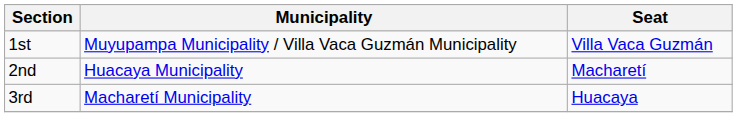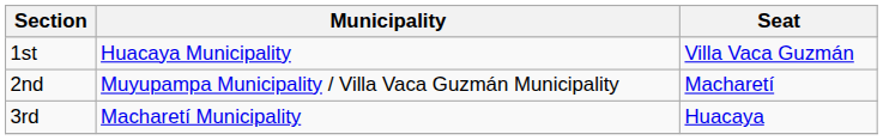1st | Municipality: Muyupampa Municipality / Villa Vaca Guzmán Municipality -> Huacaya Municipality
2nd | Municipality: Huacaya Municipality -> Muyupampa Municipality / Villa Vaca Guzmán Municipality
